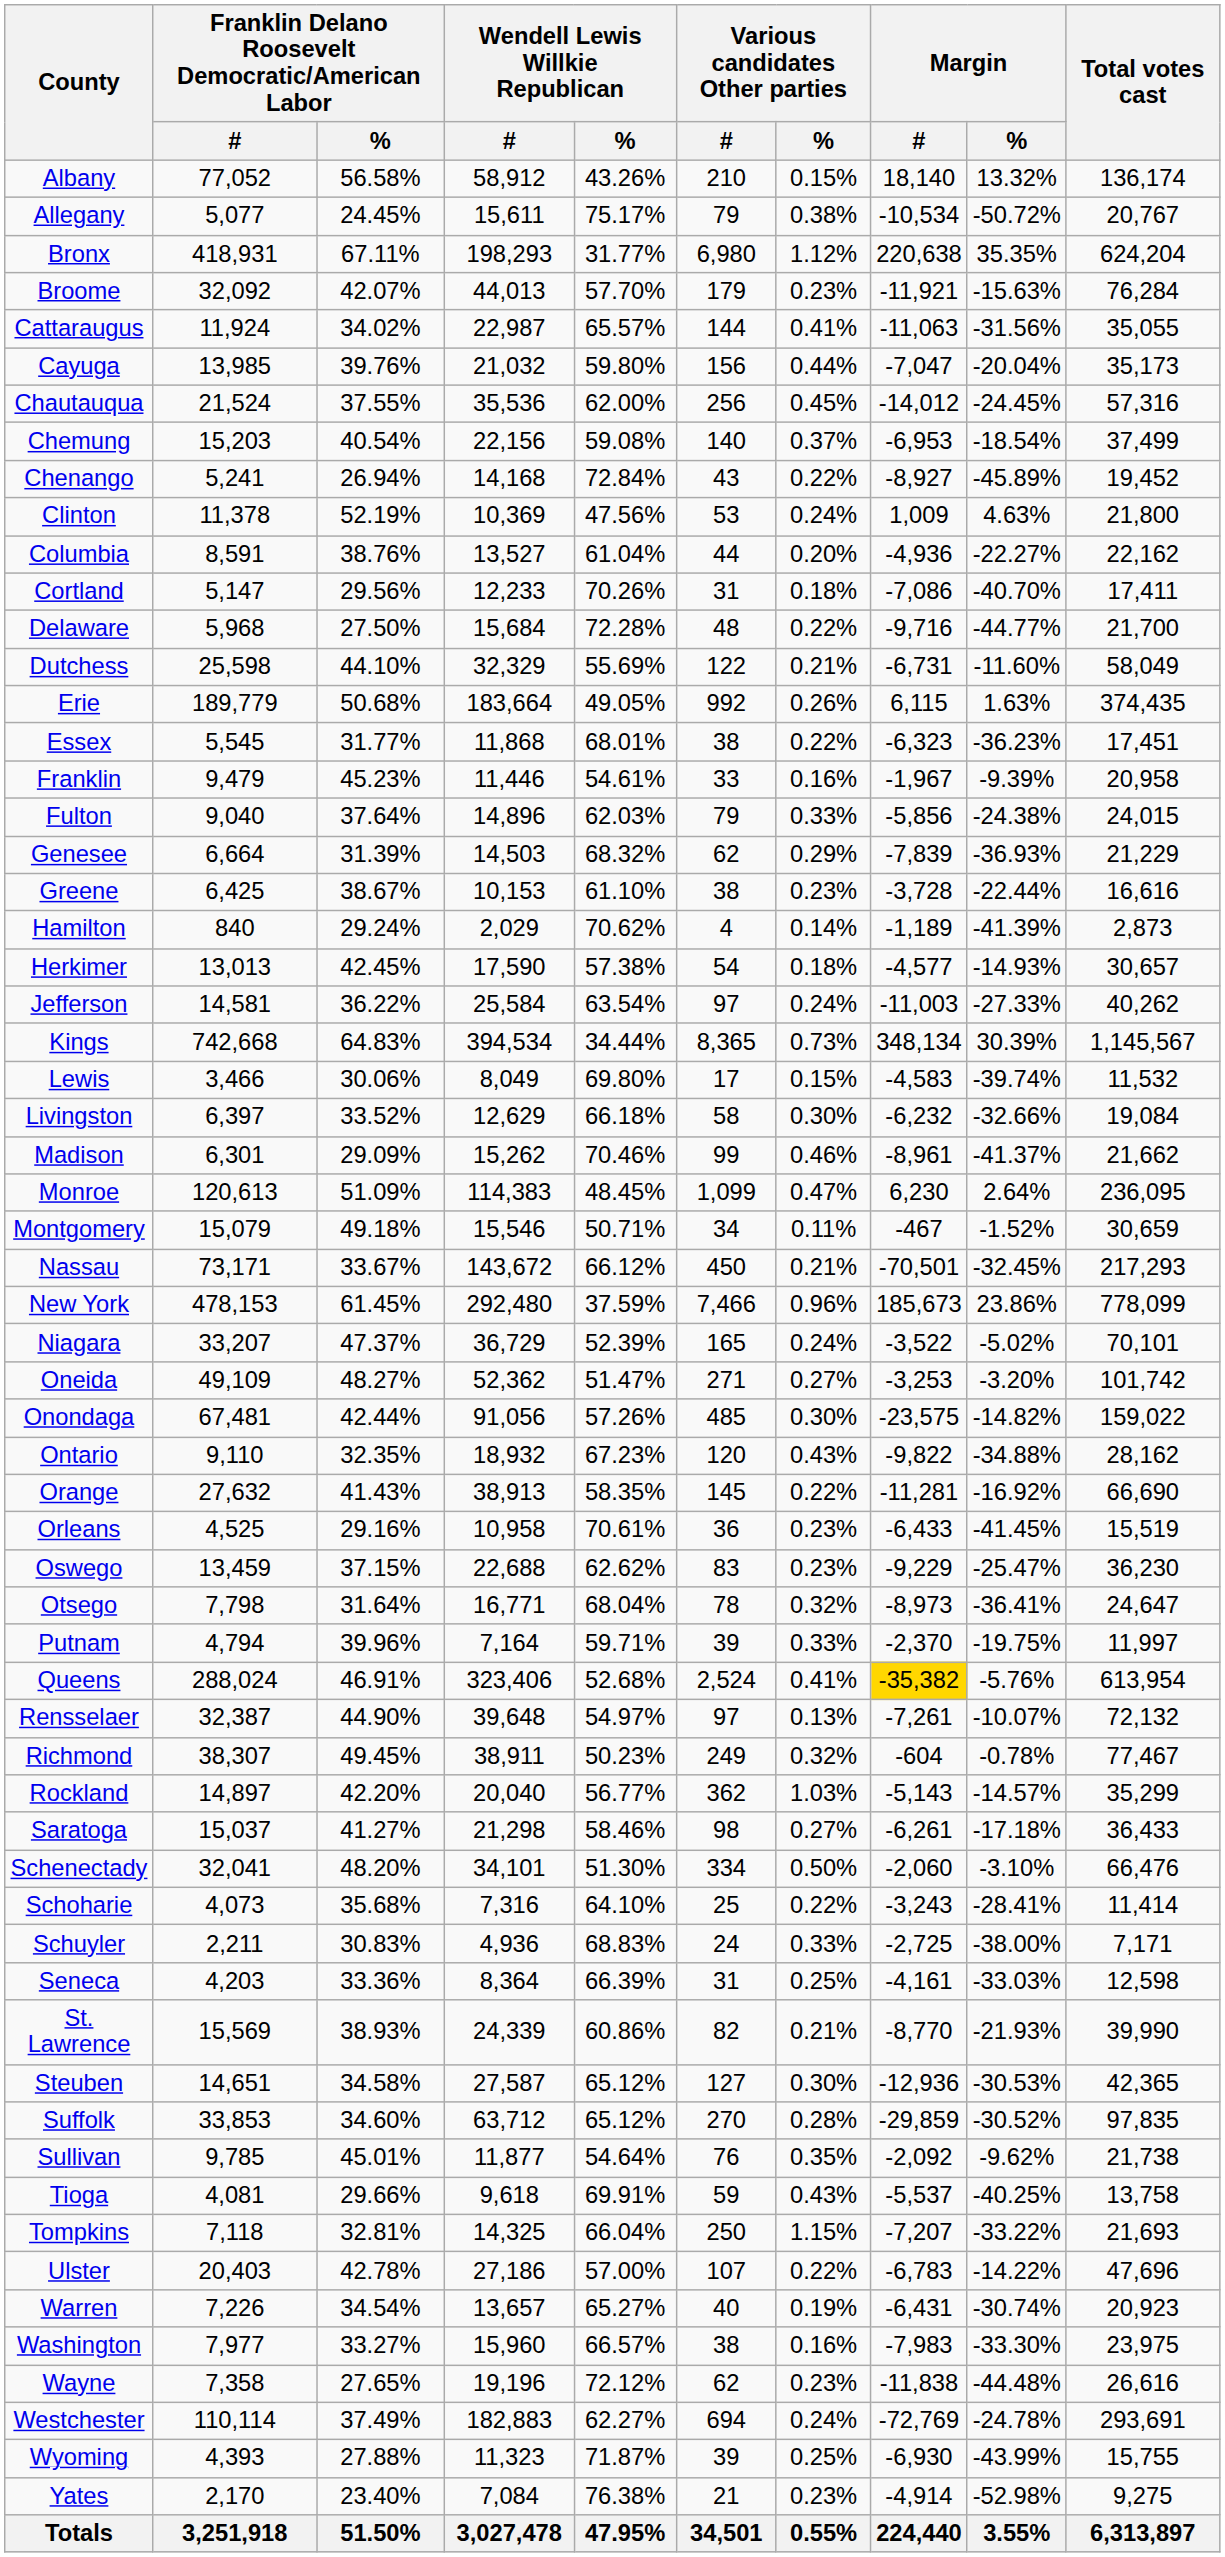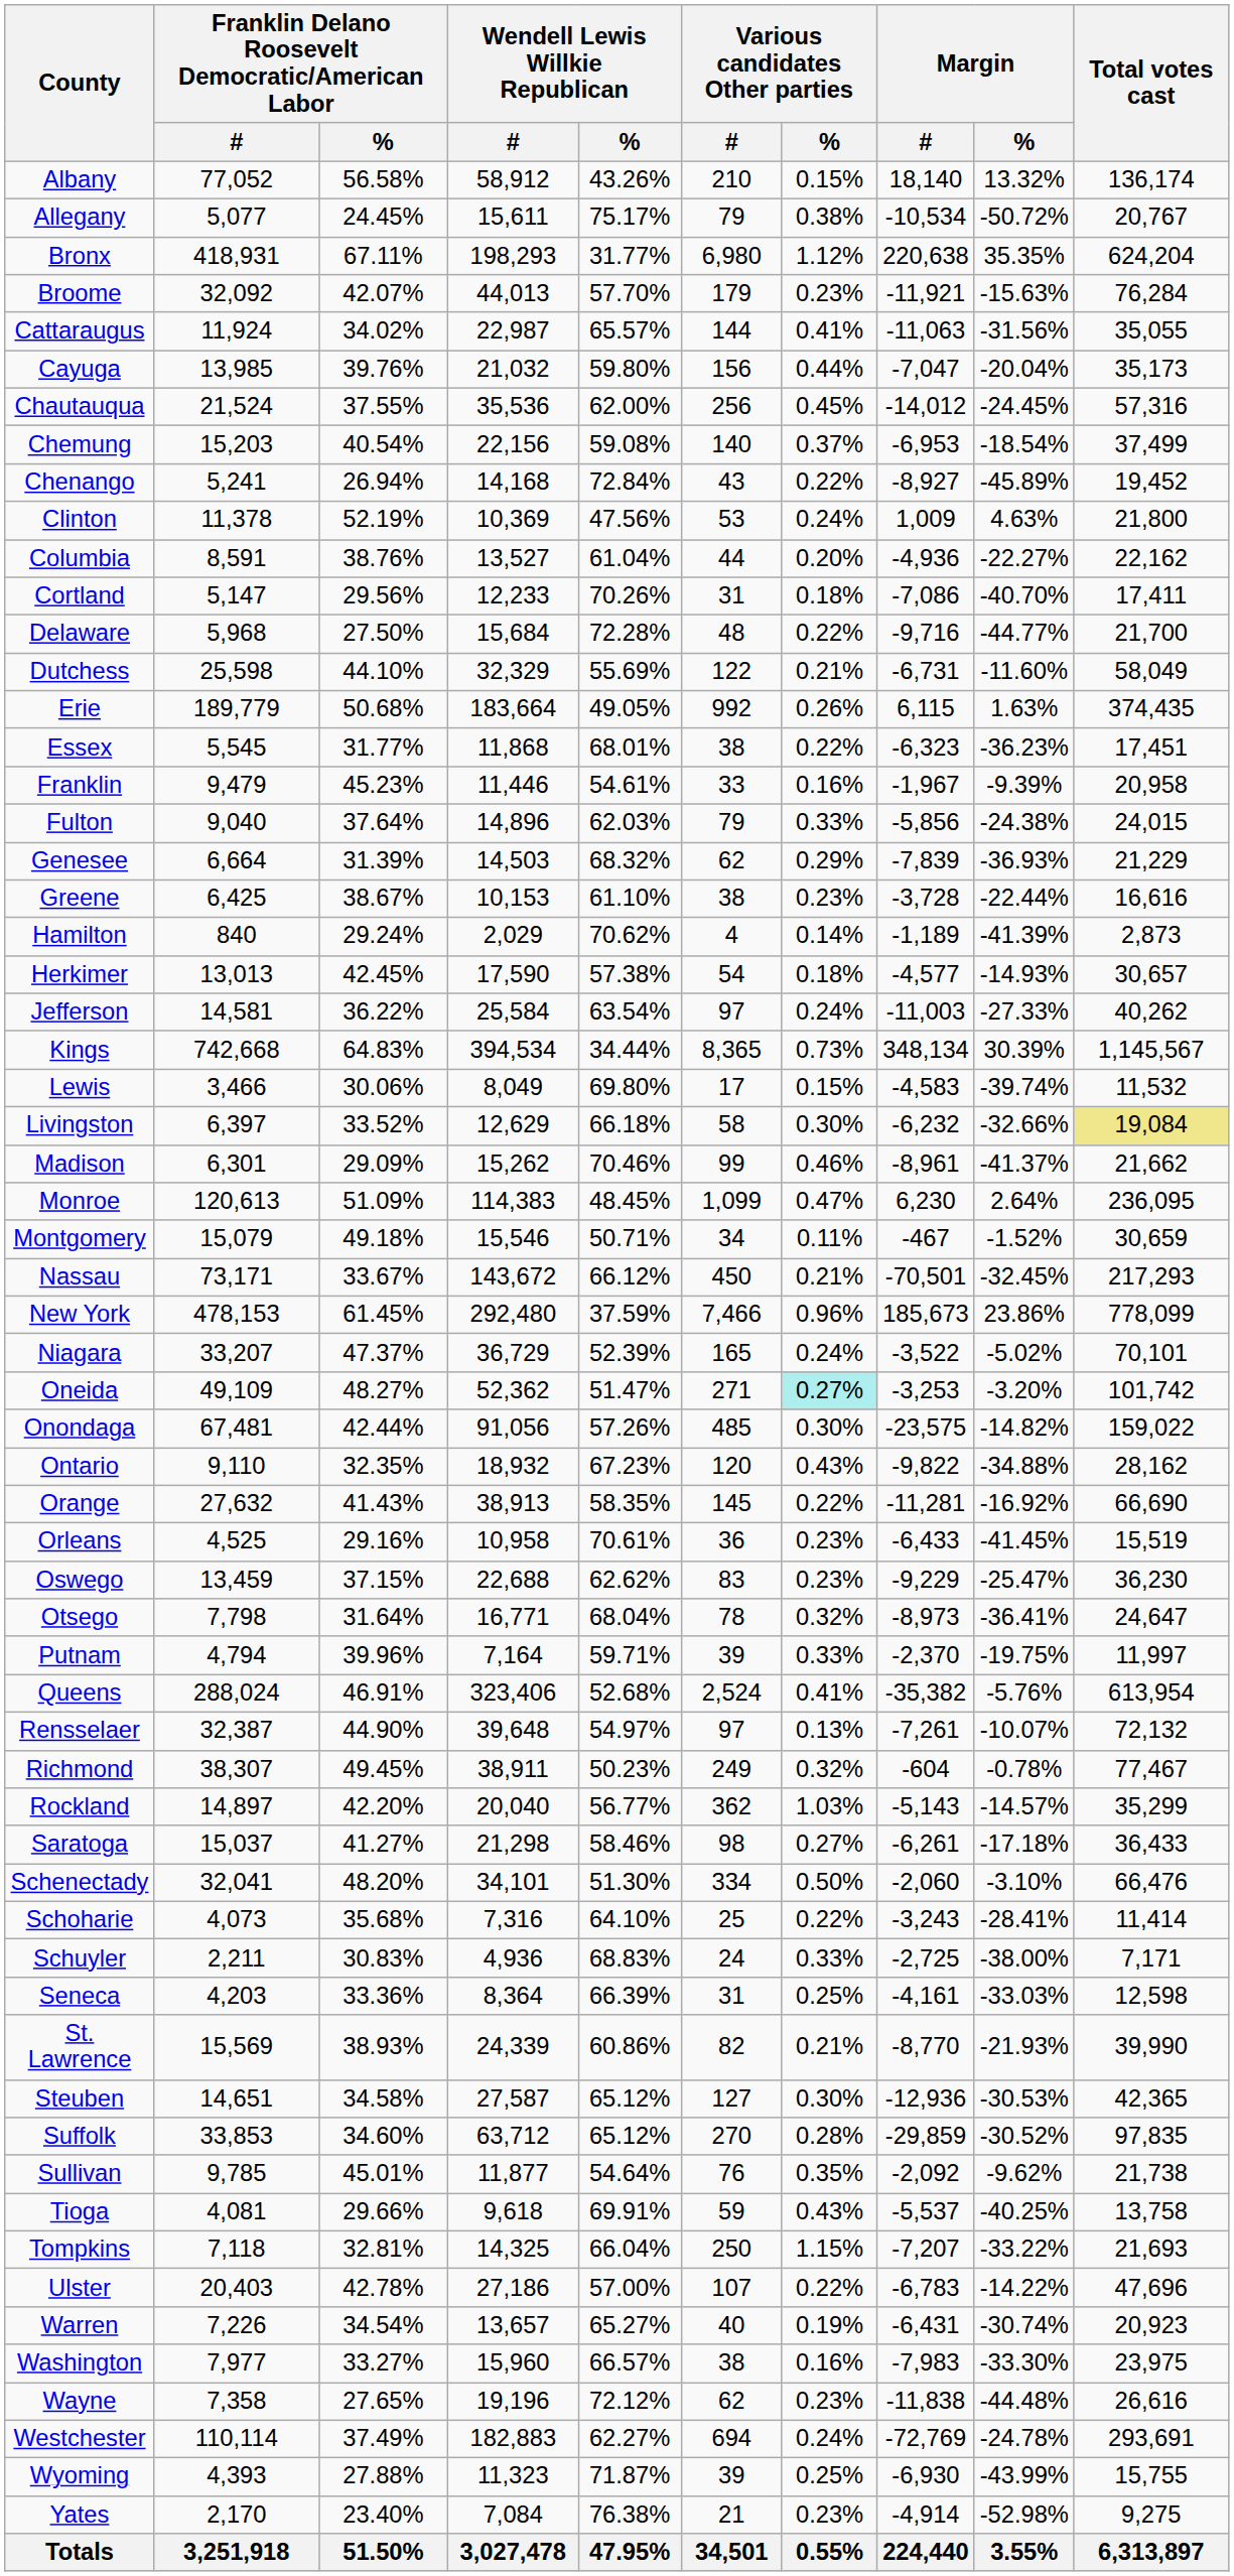Livingston | Total votes cast: no background -> khaki background
Oneida | Various candidates Other parties / %: no background -> paleturquoise background
Queens | Margin / #: gold background -> no background
